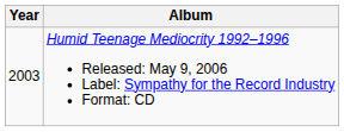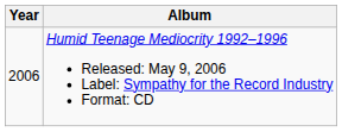row 2 | Year: 2003 -> 2006
